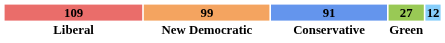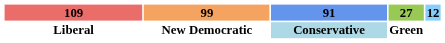Liberal | column 3: no background -> lightblue background
